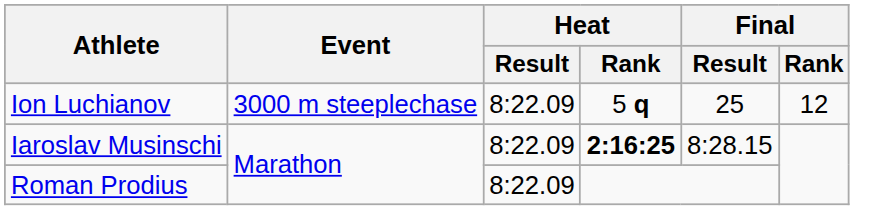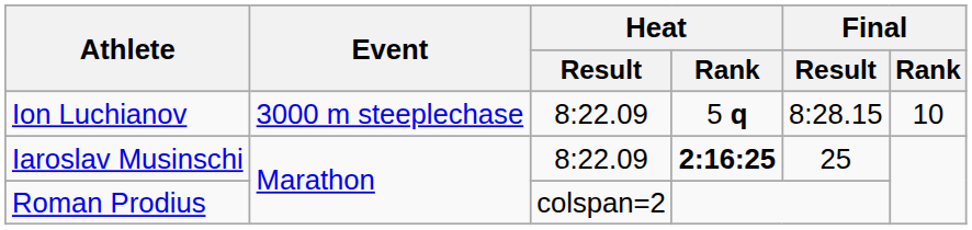Ion Luchianov | Final / Result: 25 -> 8:28.15
Ion Luchianov | Final / Rank: 12 -> 10
Iaroslav Musinschi | Final / Result: 8:28.15 -> 25
Roman Prodius | Heat / Result: 8:22.09 -> colspan=2
